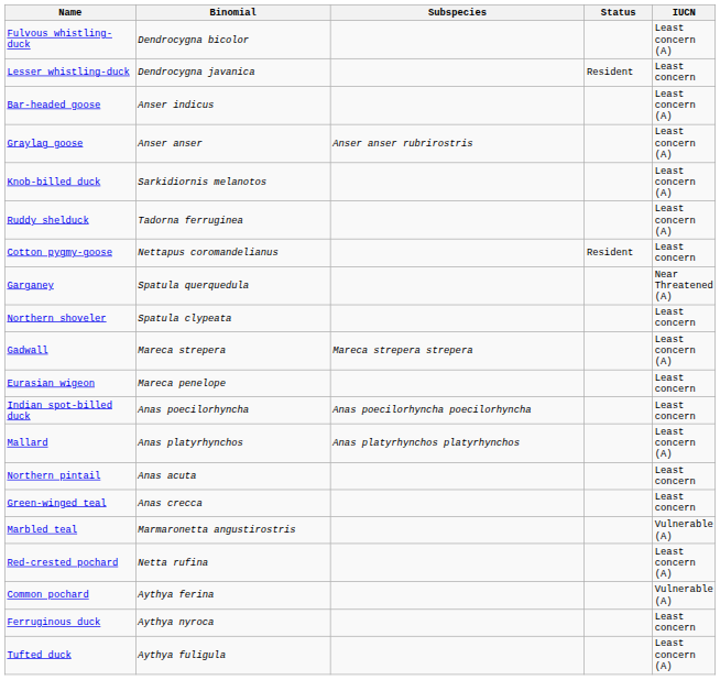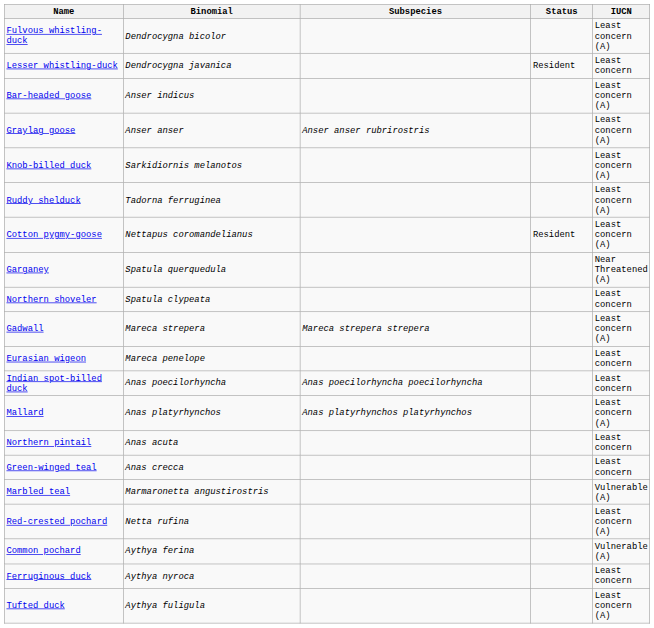Cotton pygmy-goose | IUCN: Least concern -> Least concern (A)
